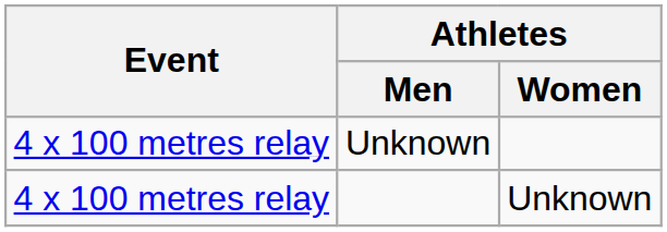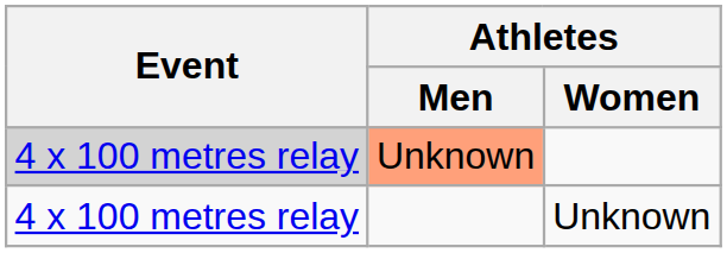row 3 | Event: no background -> lightgrey background
row 3 | Athletes / Men: no background -> lightsalmon background
